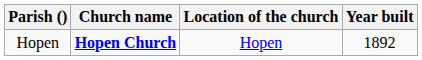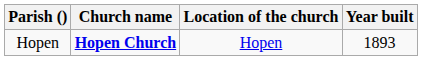row 2 | Year built: 1892 -> 1893
